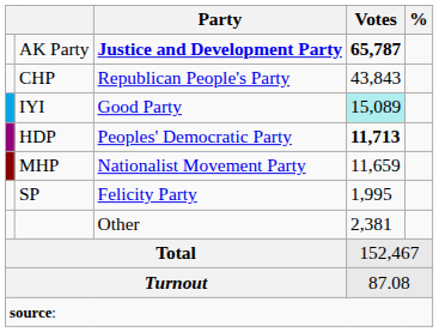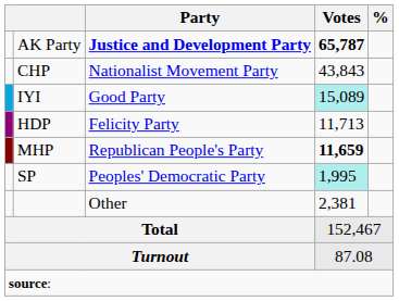CHP | Party: Republican People's Party -> Nationalist Movement Party
HDP | Party: Peoples' Democratic Party -> Felicity Party
HDP | Votes: bold -> normal
MHP | Party: Nationalist Movement Party -> Republican People's Party
MHP | Votes: normal -> bold
SP | Party: Felicity Party -> Peoples' Democratic Party
SP | Votes: no background -> paleturquoise background
